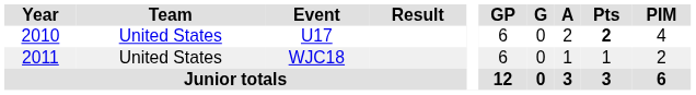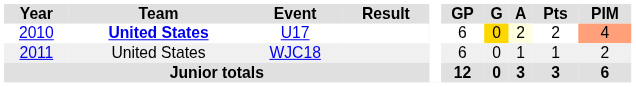U17 | Team: normal -> bold
U17 | G: no background -> gold background
U17 | A: no background -> lightyellow background
U17 | Pts: bold -> normal
U17 | PIM: no background -> lightsalmon background
